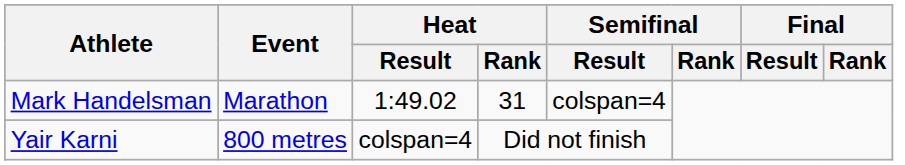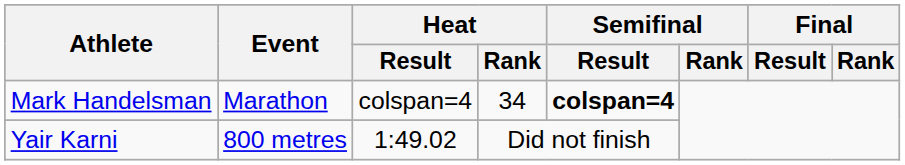Mark Handelsman | Heat / Result: 1:49.02 -> colspan=4
Mark Handelsman | Heat / Rank: 31 -> 34
Mark Handelsman | Semifinal / Result: normal -> bold
Yair Karni | Heat / Result: colspan=4 -> 1:49.02
